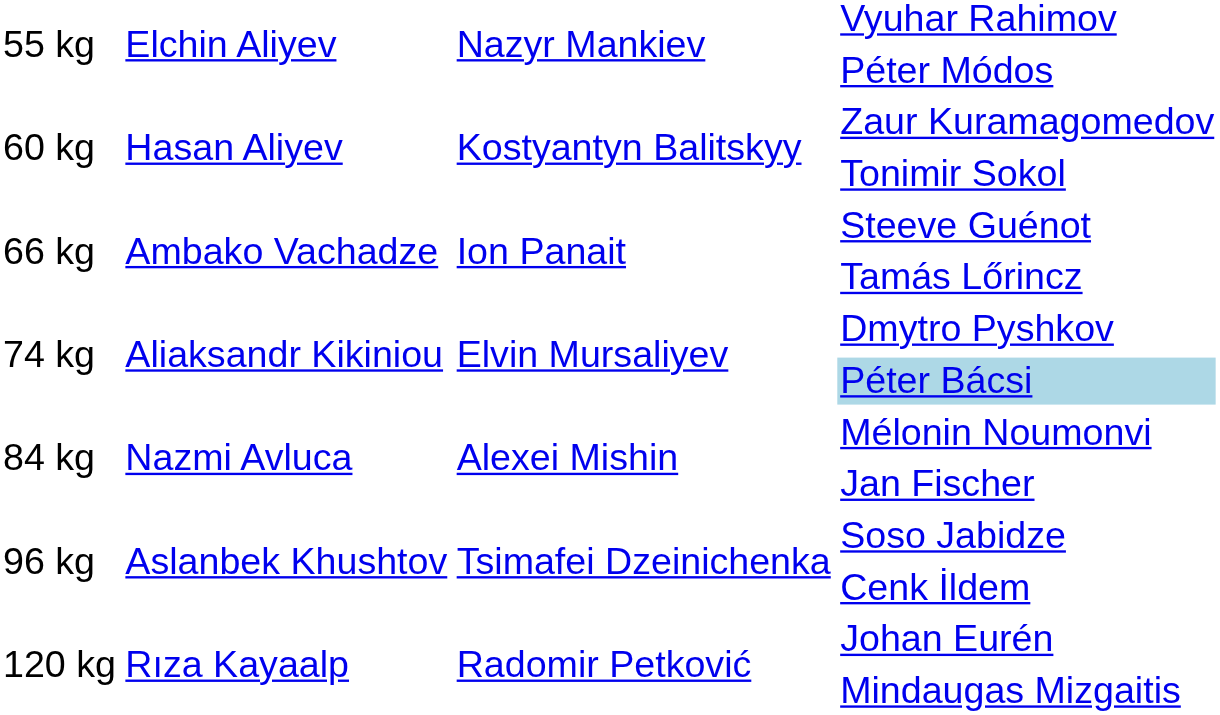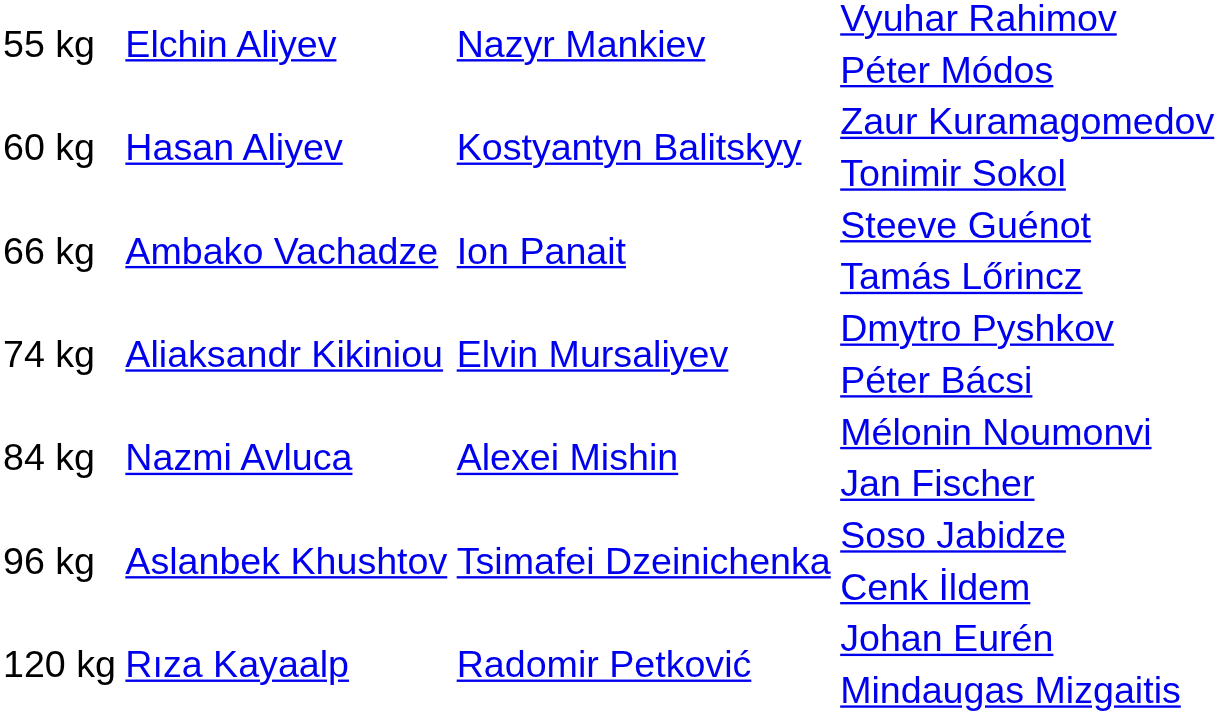Péter Bácsi | column 4: lightblue background -> no background
